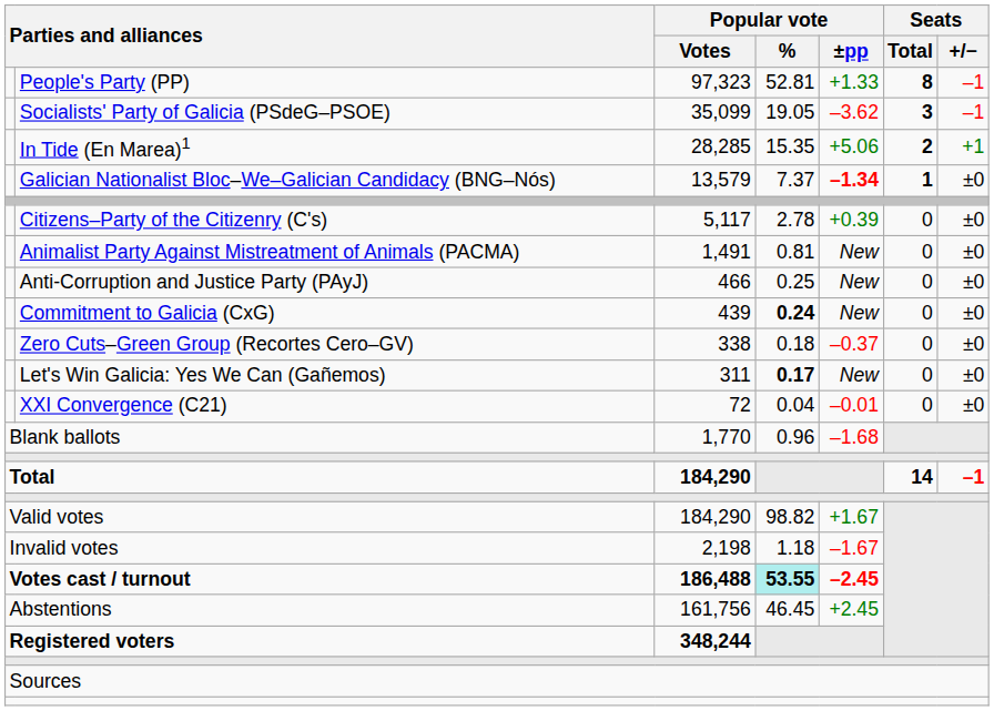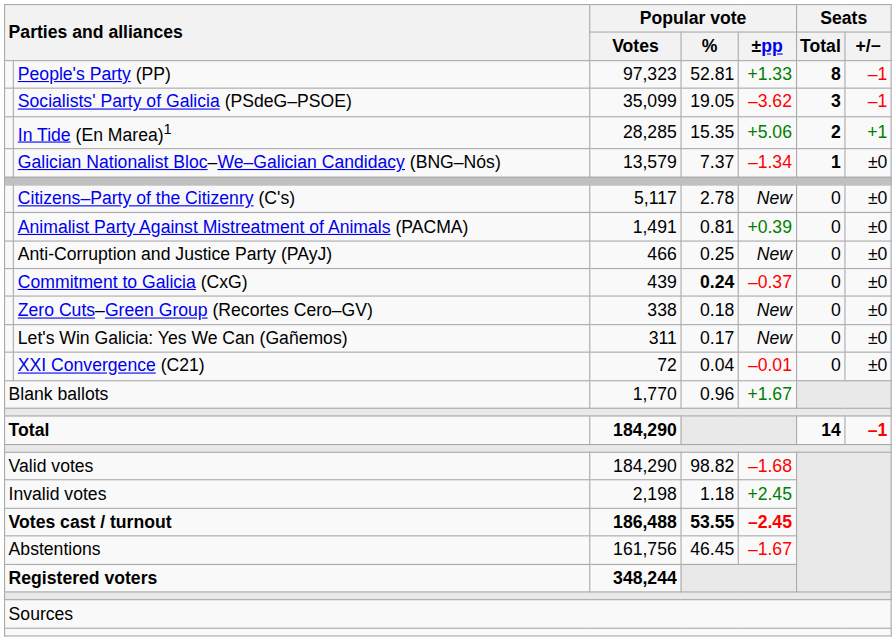Galician Nationalist Bloc–We–Galician Candidacy (BNG–Nós) | Popular vote / ±pp: bold -> normal
Citizens–Party of the Citizenry (C's) | Popular vote / ±pp: +0.39 -> New
Animalist Party Against Mistreatment of Animals (PACMA) | Popular vote / ±pp: New -> +0.39
Commitment to Galicia (CxG) | Popular vote / ±pp: New -> –0.37
Zero Cuts–Green Group (Recortes Cero–GV) | Popular vote / ±pp: –0.37 -> New
Let's Win Galicia: Yes We Can (Gañemos) | Popular vote / %: bold -> normal
Blank ballots | Popular vote / ±pp: –1.68 -> +1.67
Valid votes | Popular vote / ±pp: +1.67 -> –1.68
Invalid votes | Popular vote / ±pp: –1.67 -> +2.45
Votes cast / turnout | Popular vote / %: paleturquoise background -> no background
Abstentions | Popular vote / ±pp: +2.45 -> –1.67
